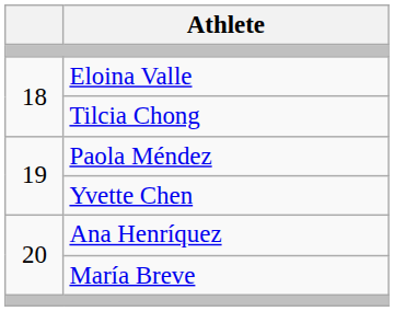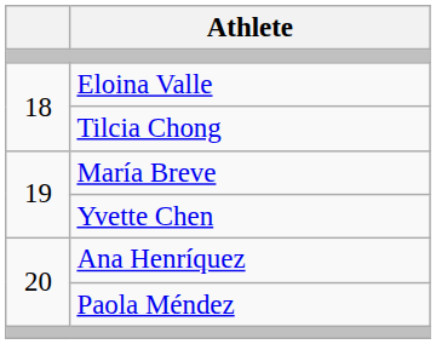row 5 | Athlete: Paola Méndez -> María Breve
row 8 | Athlete: María Breve -> Paola Méndez
